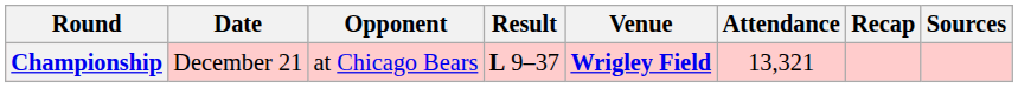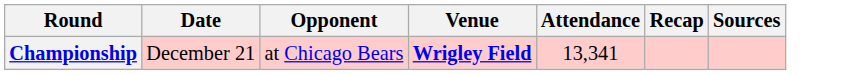- column: Result | L 9–37
Championship | Attendance: 13,321 -> 13,341
